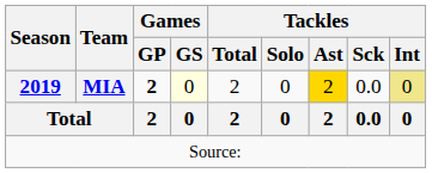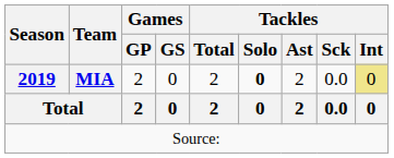2019 | Games / GP: bold -> normal
2019 | Games / GS: lightyellow background -> no background
2019 | Tackles / Solo: normal -> bold
2019 | Tackles / Ast: gold background -> no background
